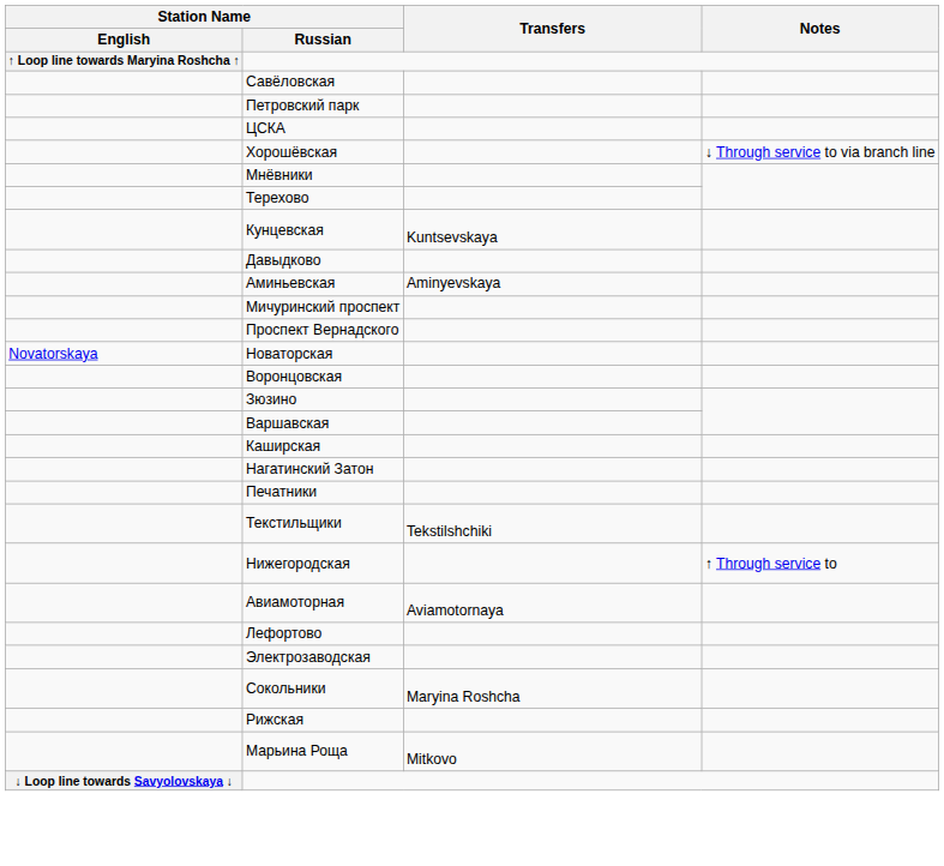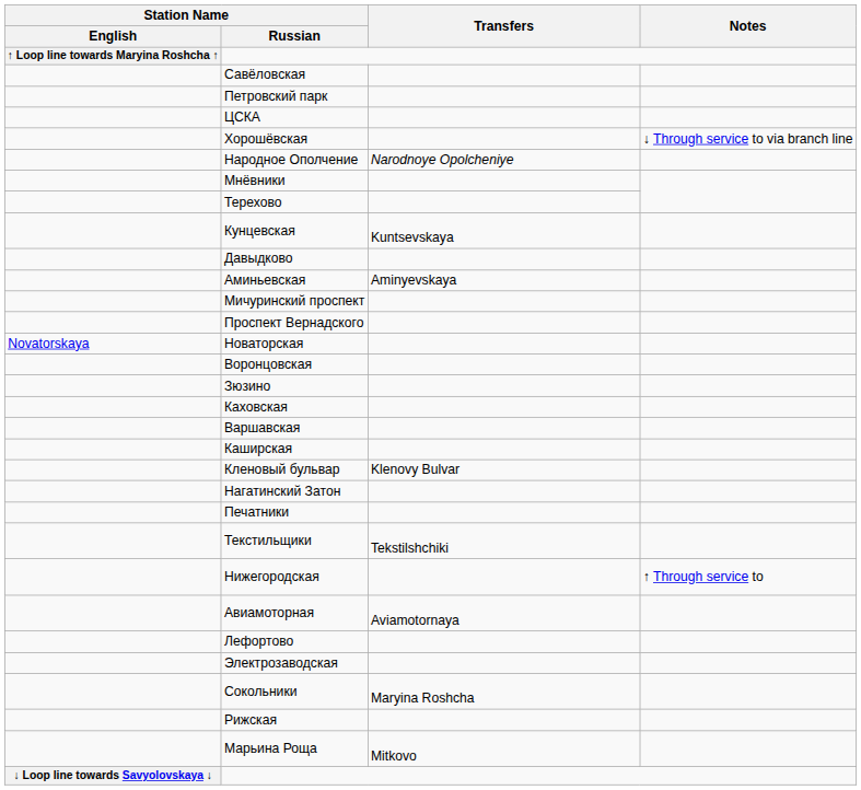+ row: Народное Ополчение | Narodnoye Opolcheniye
+ row: Каховская
+ row: Кленовый бульвар | Klenovy Bulvar
